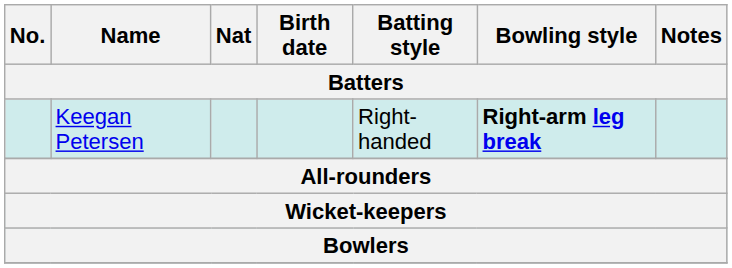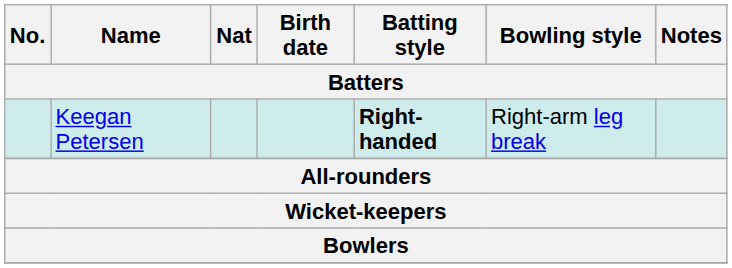Keegan Petersen | Batting style: normal -> bold
Keegan Petersen | Bowling style: bold -> normal
